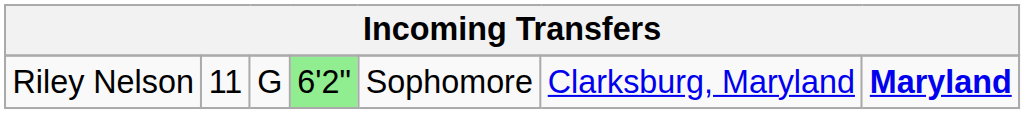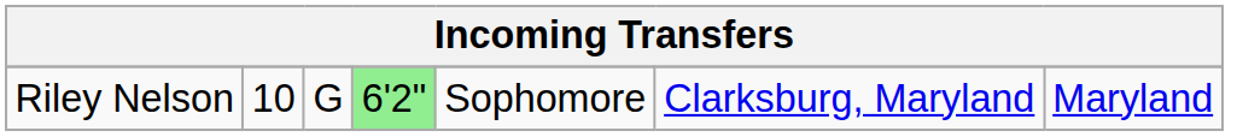Riley Nelson | column 2: 11 -> 10
Riley Nelson | column 7: bold -> normal
